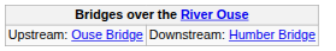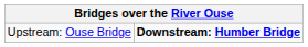Upstream: Ouse Bridge | column 2: normal -> bold
